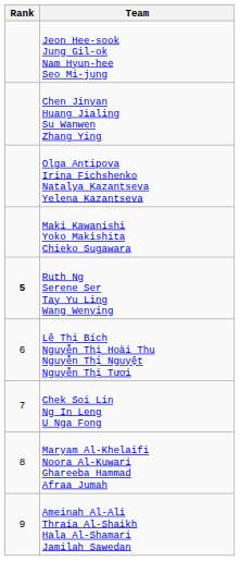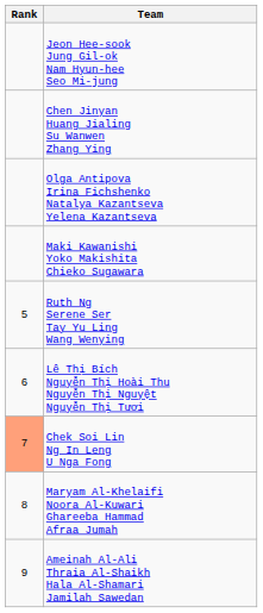Ruth Ng Serene Ser Tay Yu Ling Wang Wenying | Rank: bold -> normal
Chek Soi Lin Ng In Leng U Nga Fong | Rank: no background -> lightsalmon background
